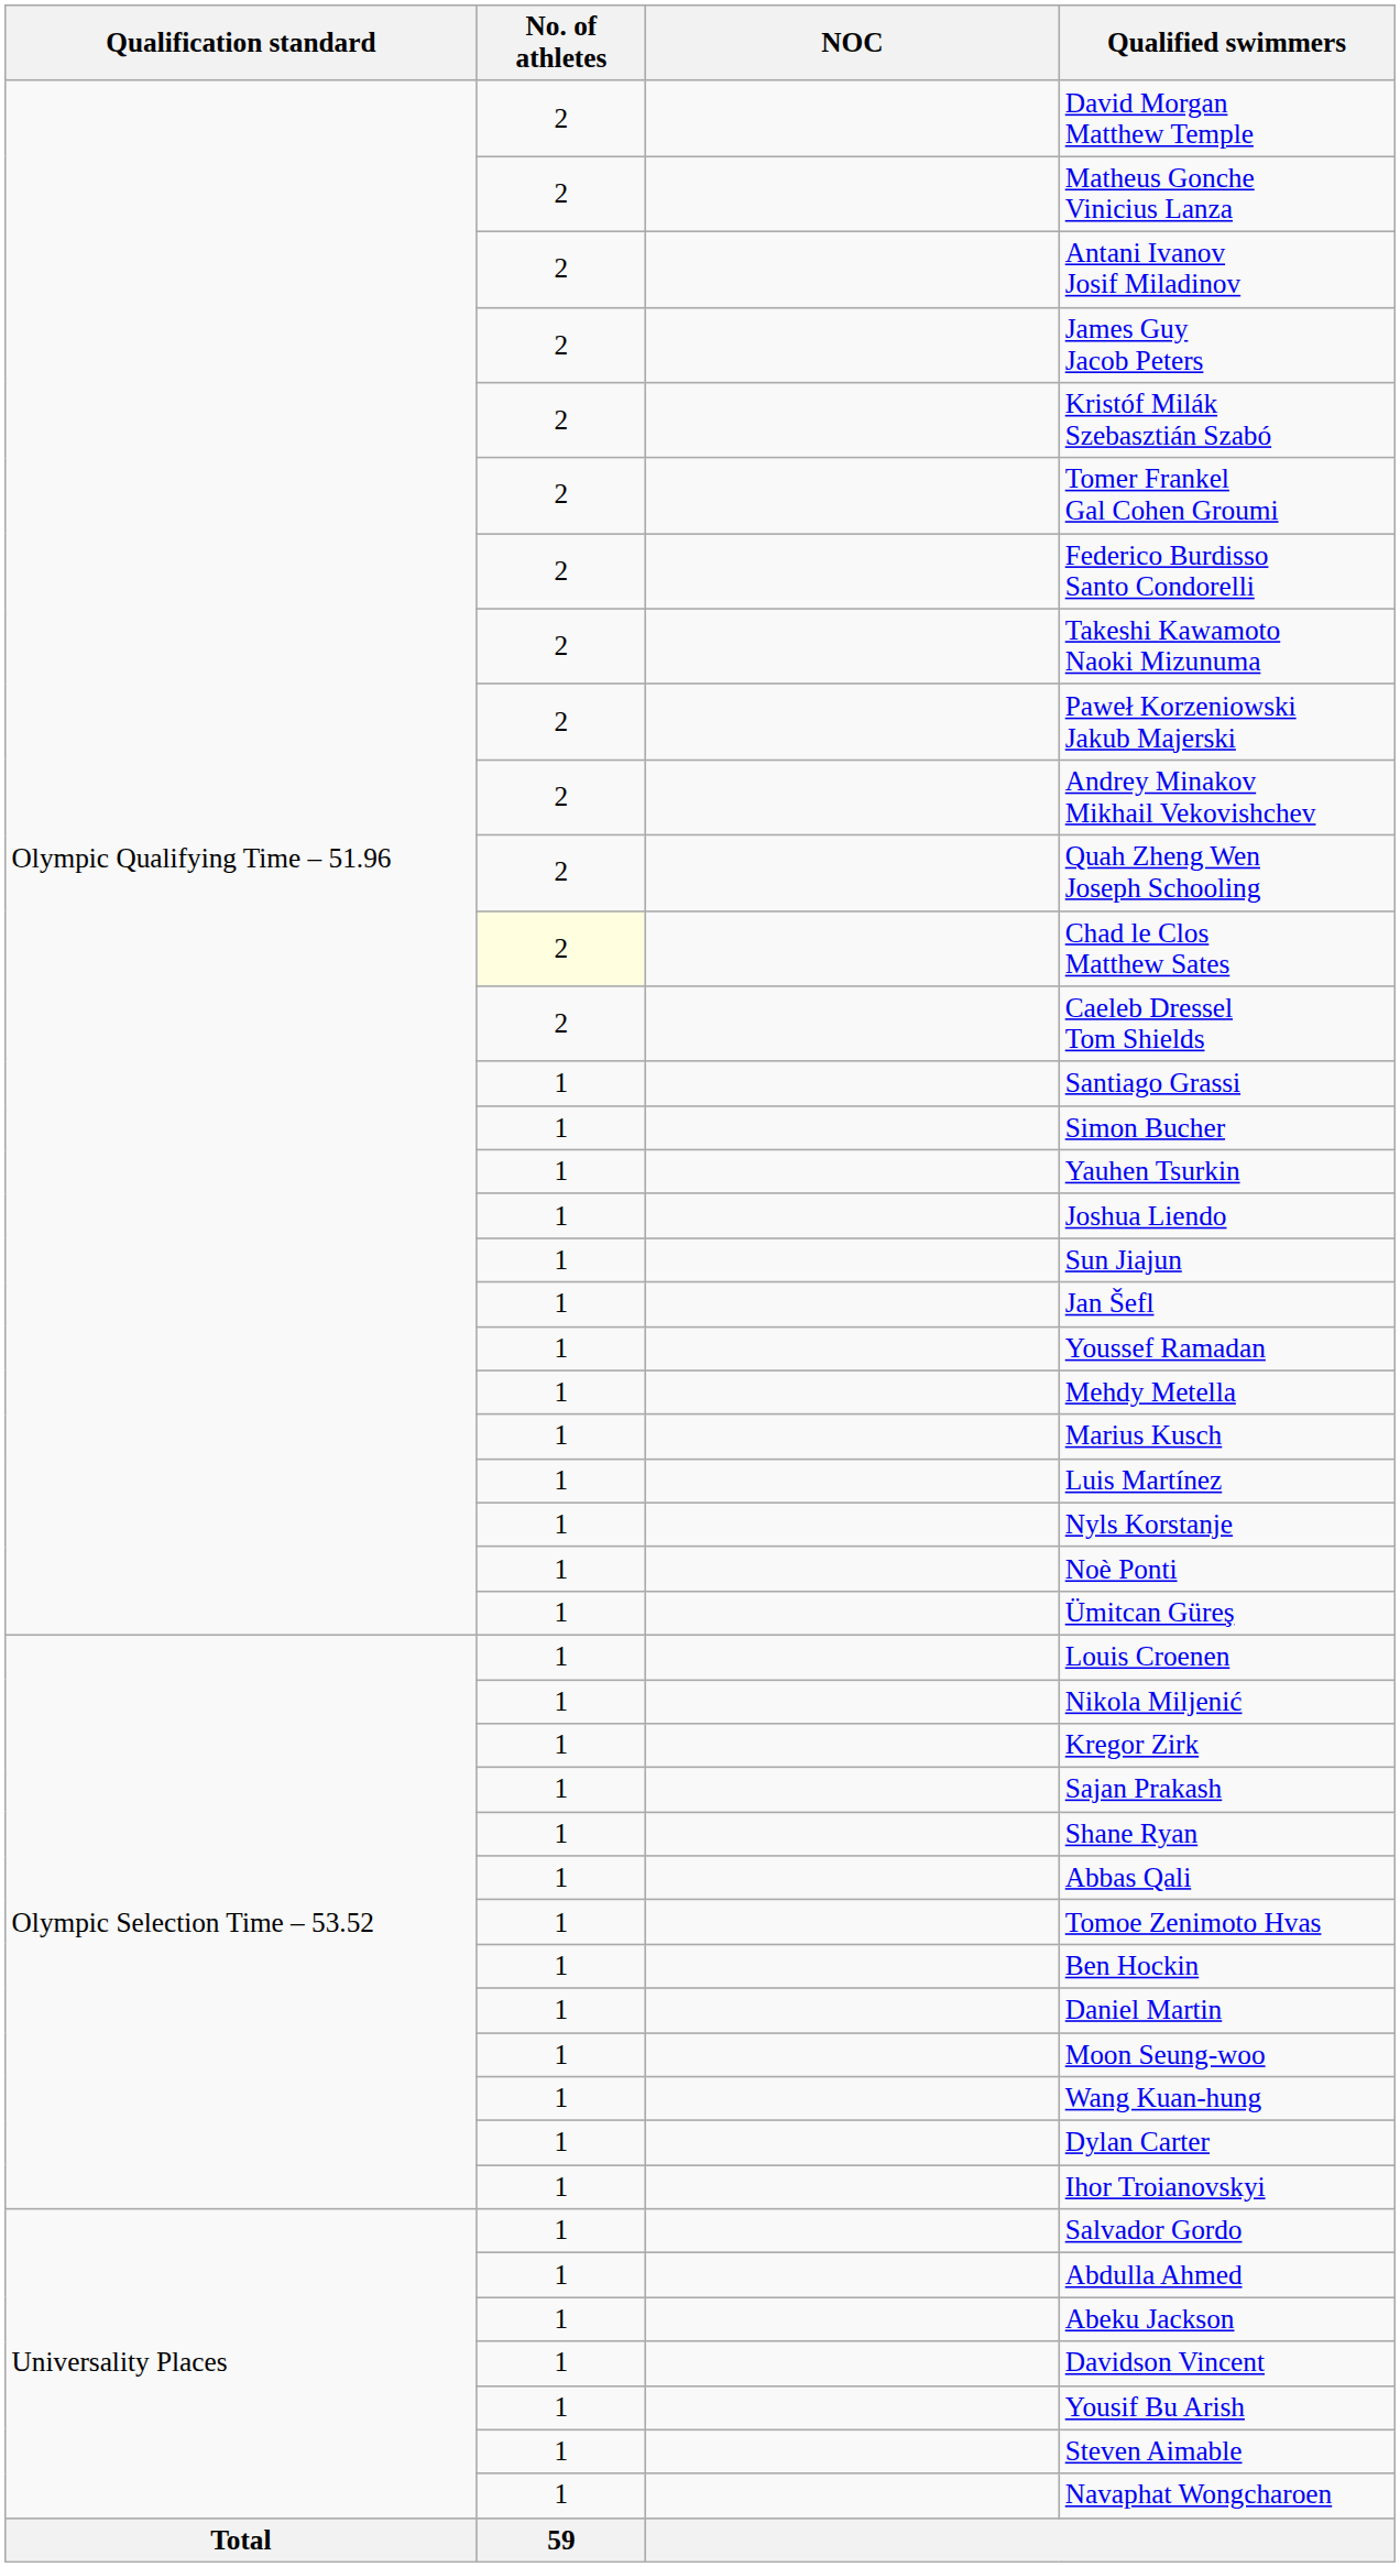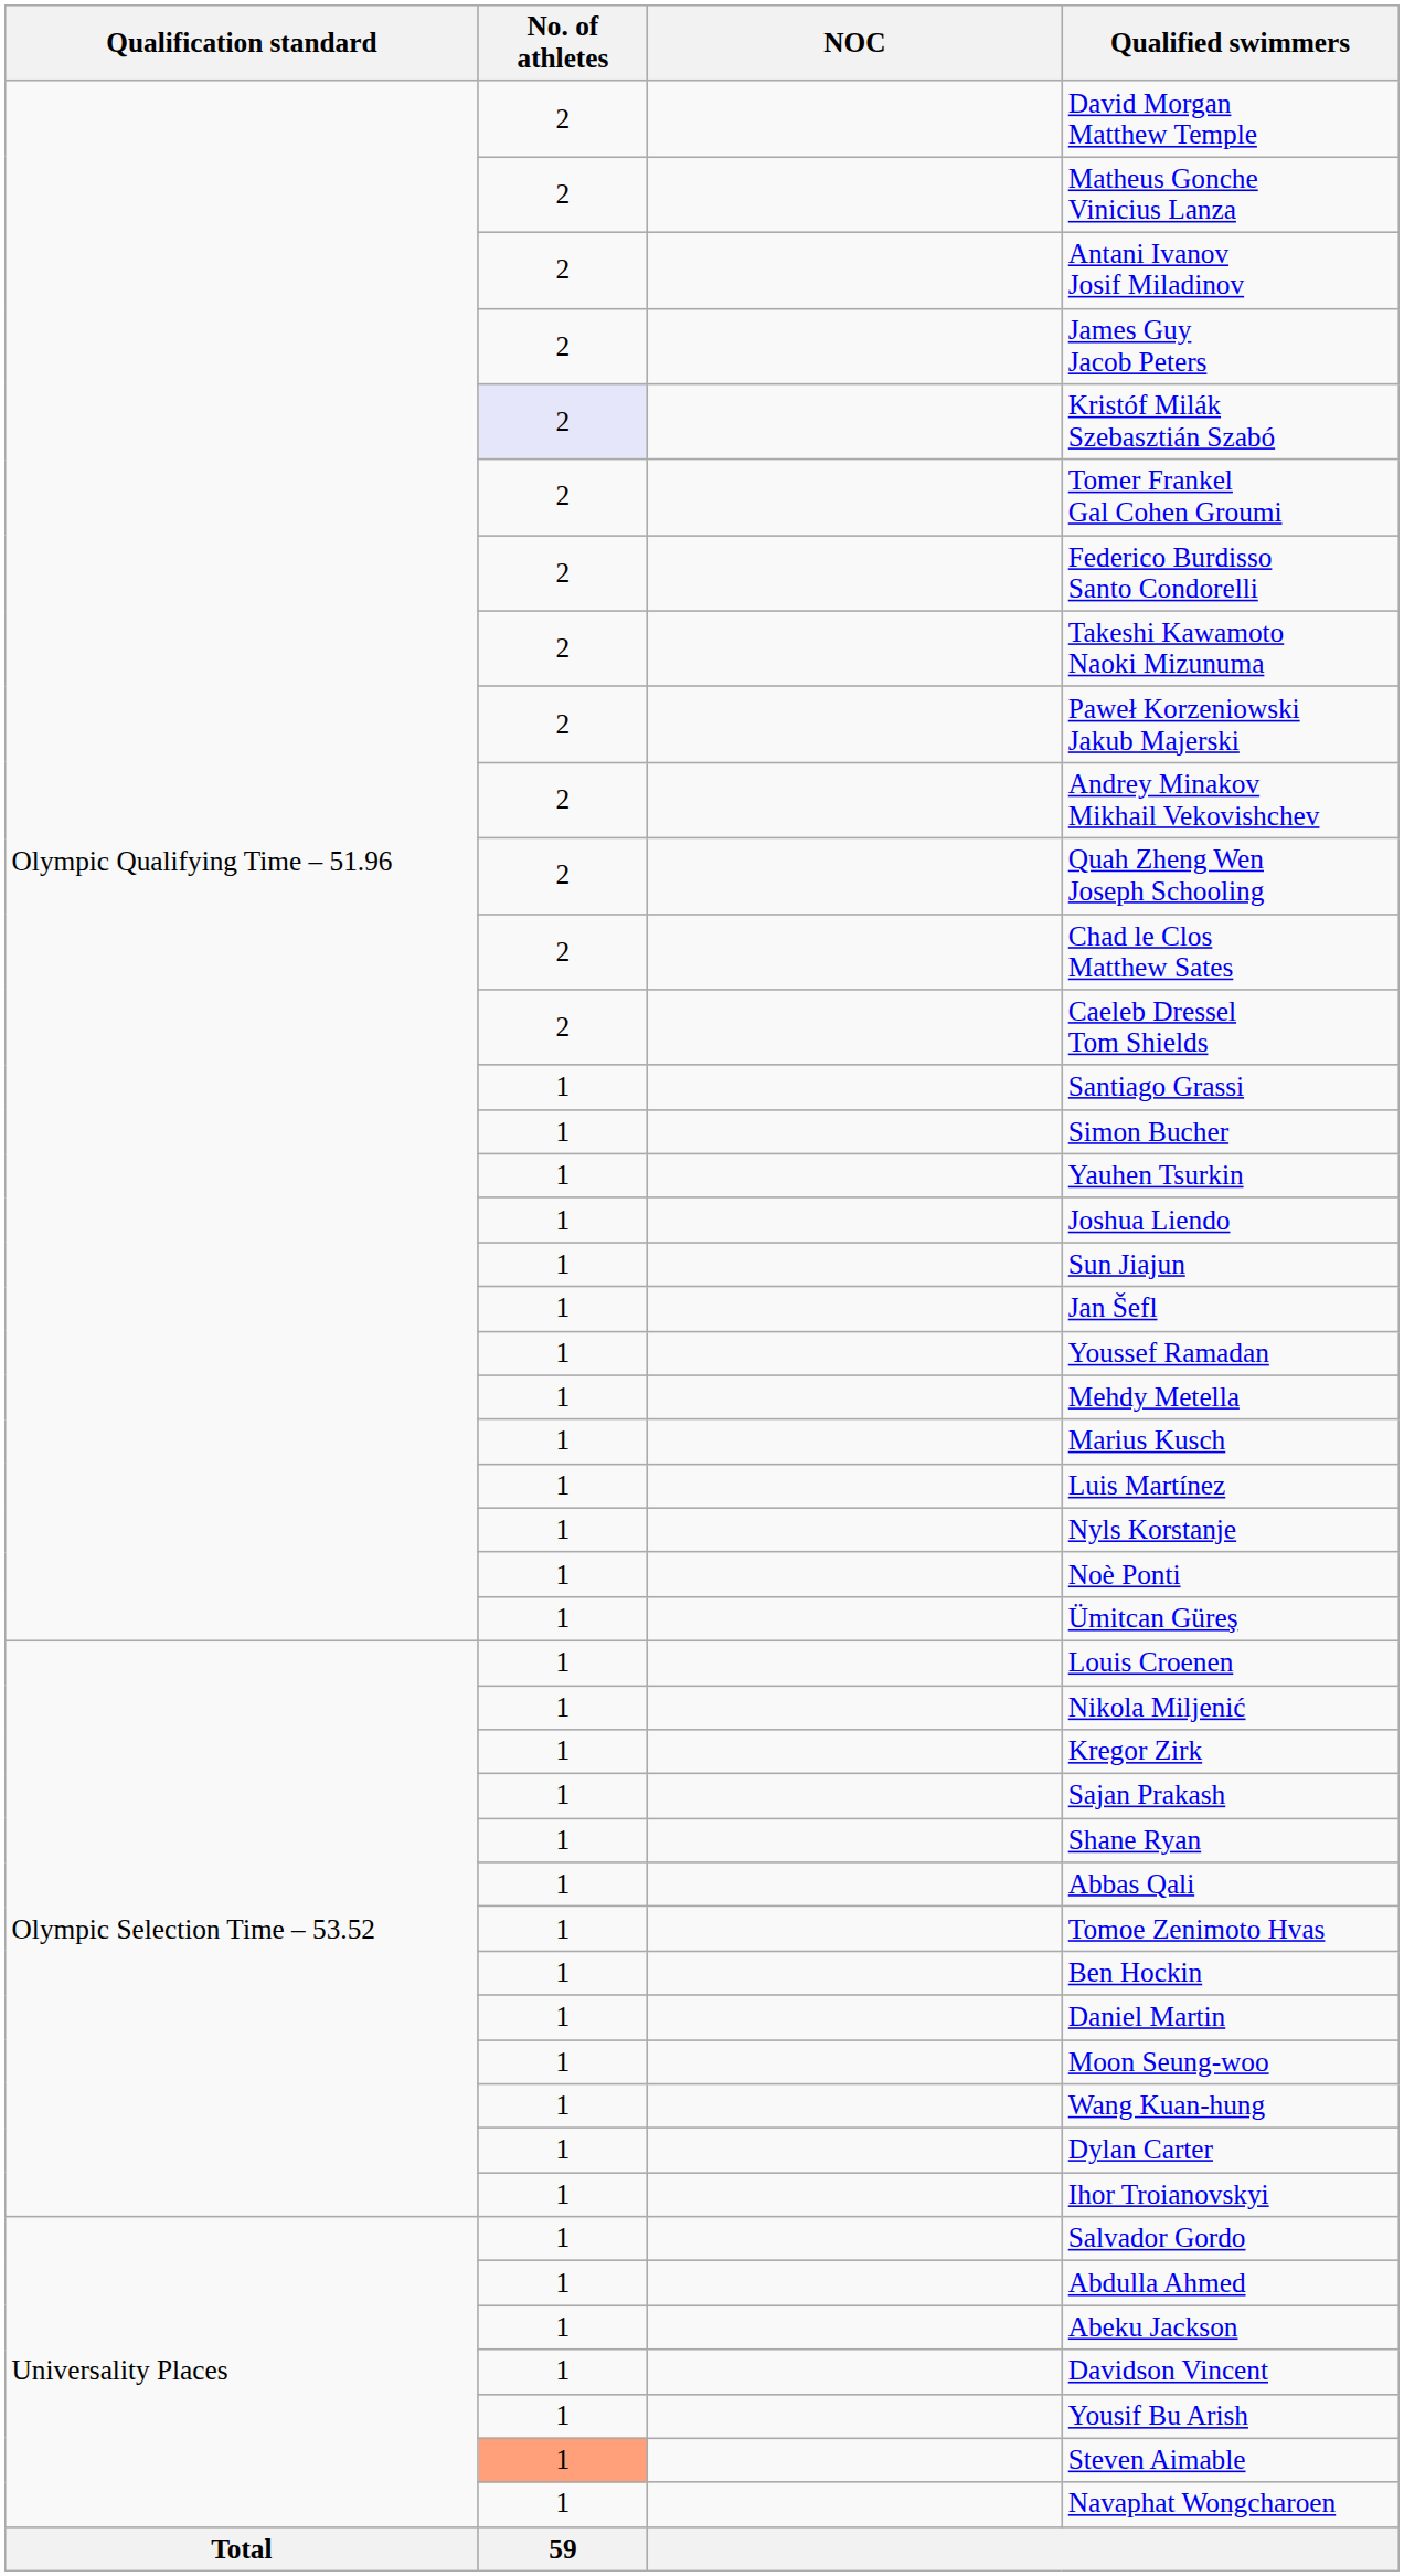Kristóf Milák Szebasztián Szabó | No. of athletes: no background -> lavender background
Chad le Clos Matthew Sates | No. of athletes: lightyellow background -> no background
Steven Aimable | No. of athletes: no background -> lightsalmon background
